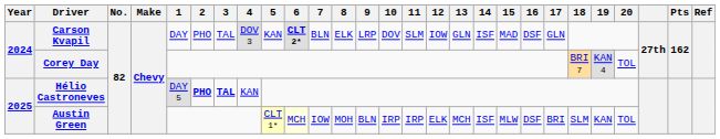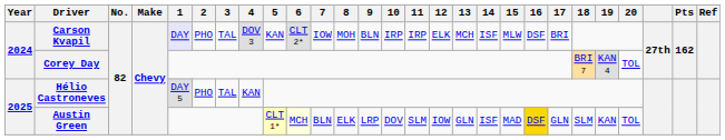Carson Kvapil | 1: no background -> lavender background
Carson Kvapil | 6: bold -> normal
Carson Kvapil | 7: BLN -> IOW
Carson Kvapil | 8: ELK -> MOH
Carson Kvapil | 9: LRP -> BLN
Carson Kvapil | 10: DOV -> IRP
Carson Kvapil | 11: SLM -> IRP
Carson Kvapil | 12: IOW -> ELK
Carson Kvapil | 13: GLN -> MCH
Carson Kvapil | 15: MAD -> MLW
Carson Kvapil | 17: GLN -> BRI
Hélio Castroneves | 2: bold -> normal
Hélio Castroneves | 3: bold -> normal
Austin Green | 7: IOW -> BLN
Austin Green | 8: MOH -> ELK
Austin Green | 9: BLN -> LRP
Austin Green | 10: IRP -> DOV
Austin Green | 11: IRP -> SLM
Austin Green | 12: ELK -> IOW
Austin Green | 13: MCH -> GLN
Austin Green | 15: MLW -> MAD
Austin Green | 16: no background -> gold background
Austin Green | 17: BRI -> GLN
